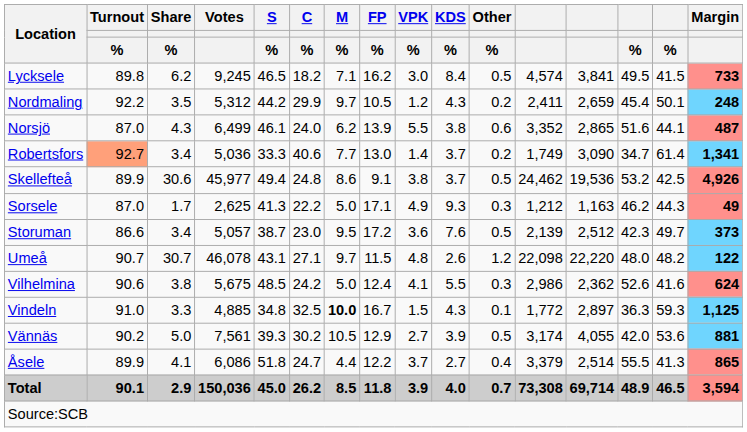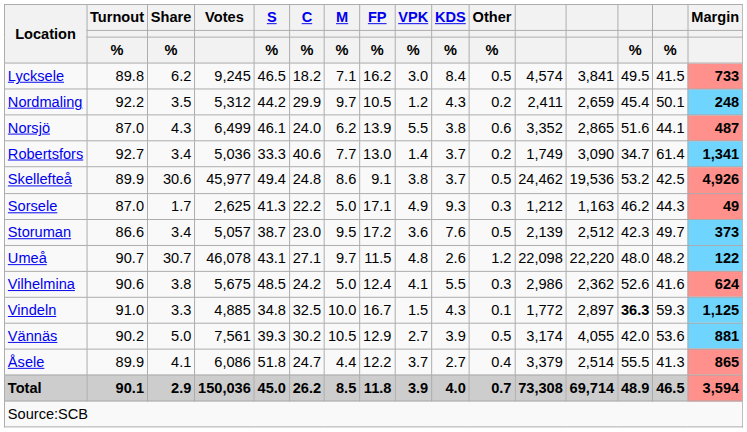Robertsfors | Turnout / %: lightsalmon background -> no background
Vindeln | M / %: bold -> normal
Vindeln | column 14: normal -> bold
